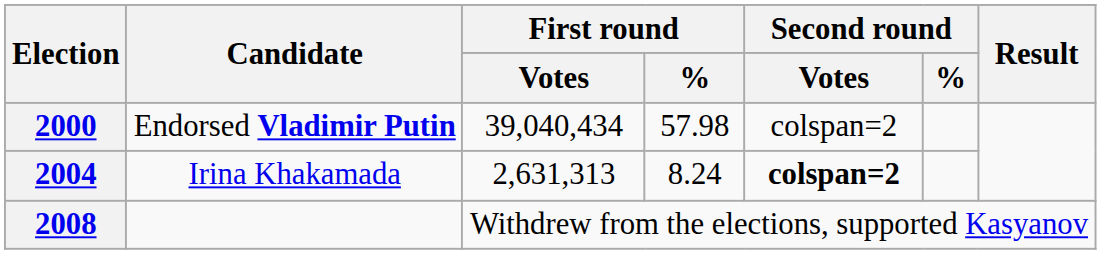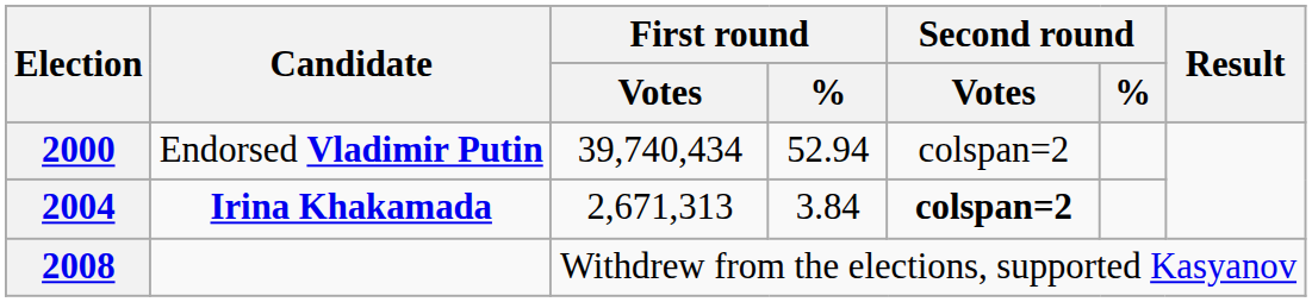2000 | First round / Votes: 39,040,434 -> 39,740,434
2000 | First round / %: 57.98 -> 52.94
2004 | Candidate: normal -> bold
2004 | First round / Votes: 2,631,313 -> 2,671,313
2004 | First round / %: 8.24 -> 3.84
